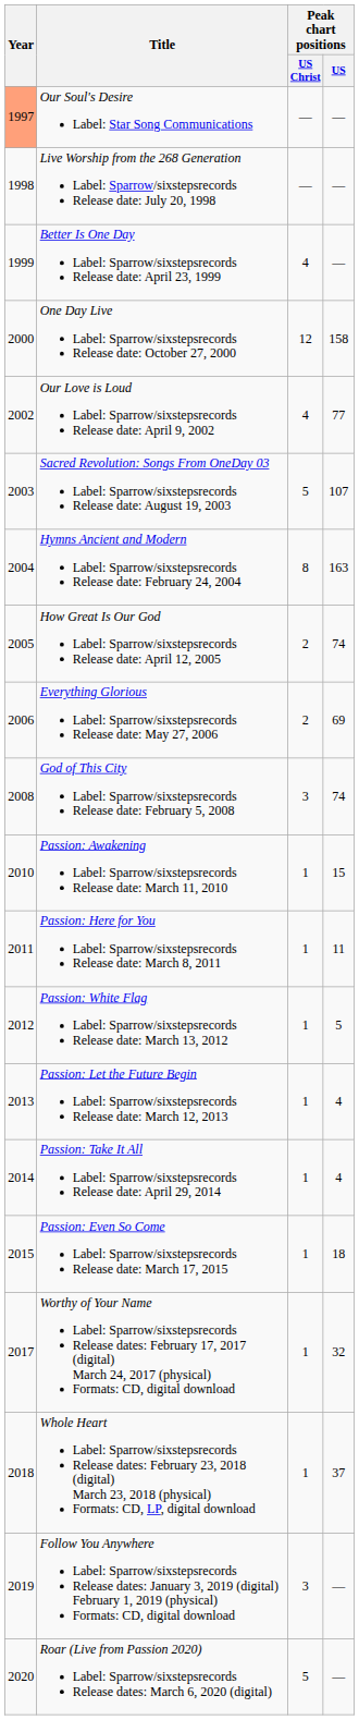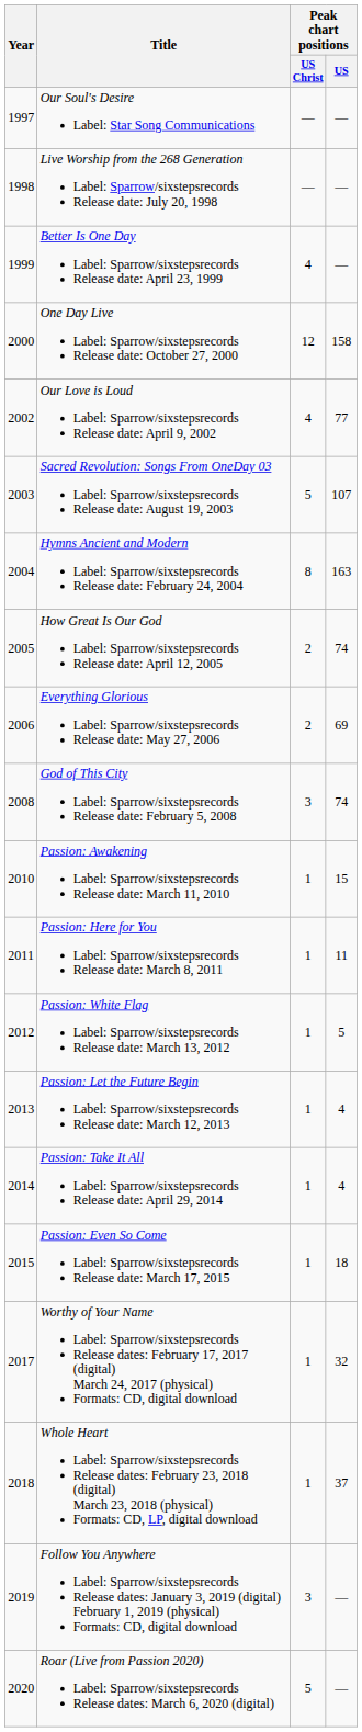Our Soul's Desire Label: Star Song Communications | Year: lightsalmon background -> no background
